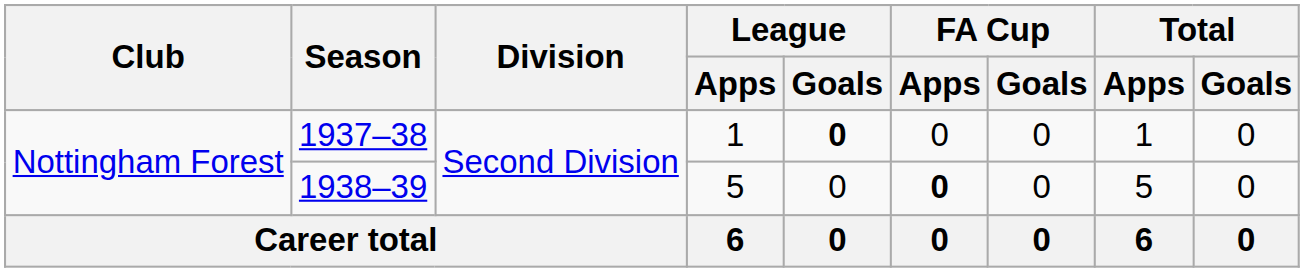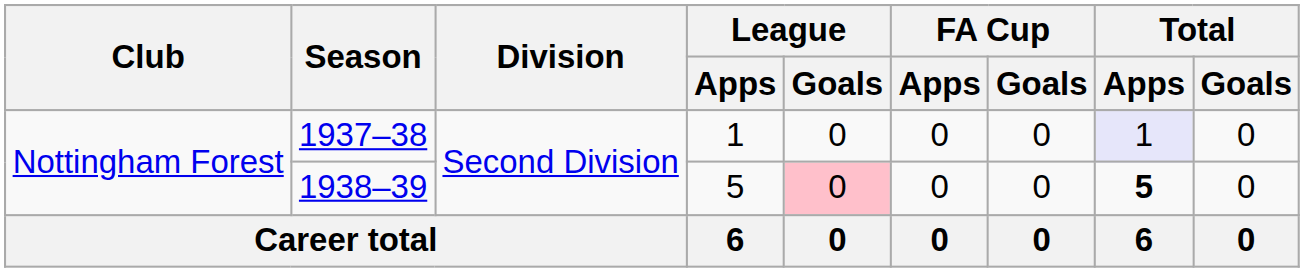1937–38 | League / Goals: bold -> normal
1937–38 | Total / Apps: no background -> lavender background
1938–39 | League / Goals: no background -> pink background
1938–39 | FA Cup / Apps: bold -> normal
1938–39 | Total / Apps: normal -> bold
